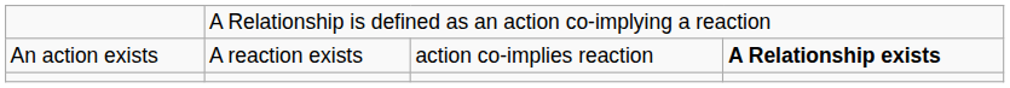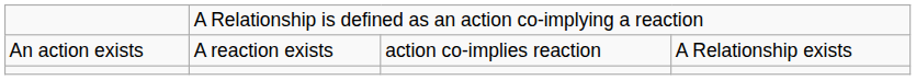An action exists | column 4: bold -> normal
